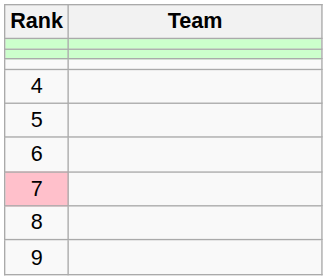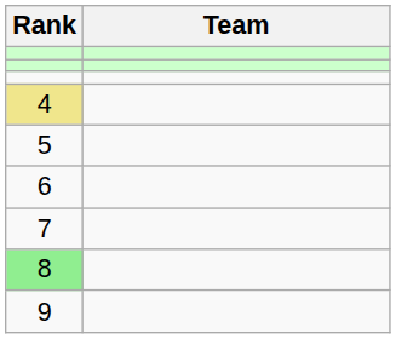row 5 | Rank: no background -> khaki background
row 8 | Rank: pink background -> no background
row 9 | Rank: no background -> lightgreen background
